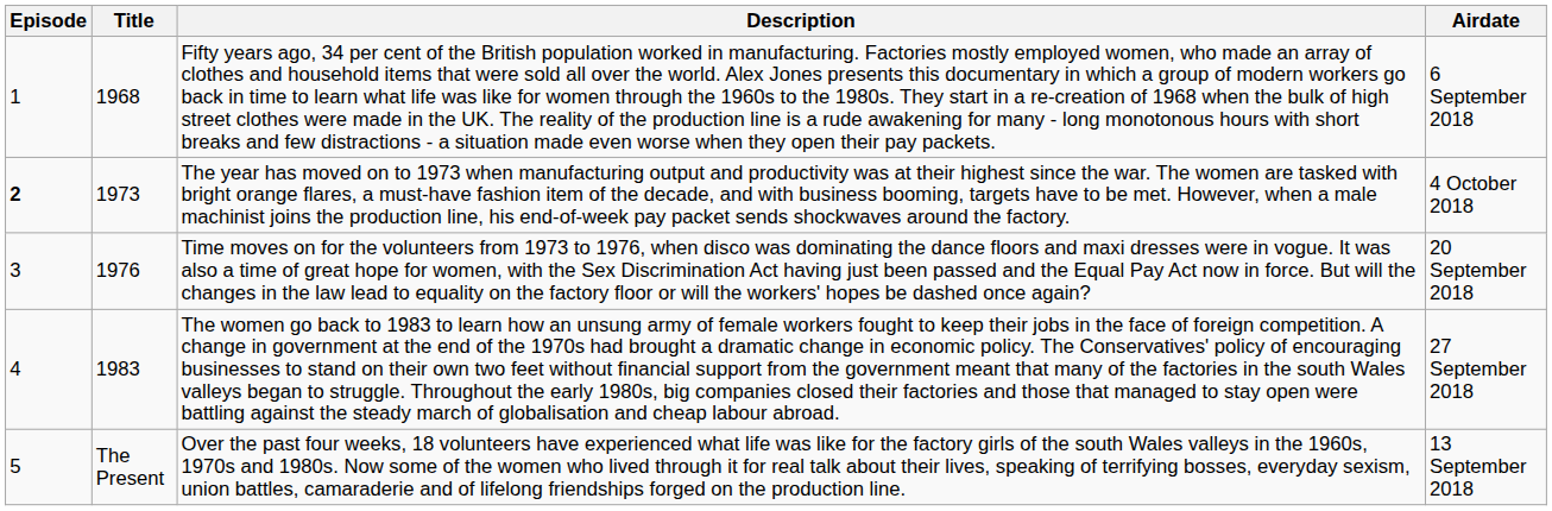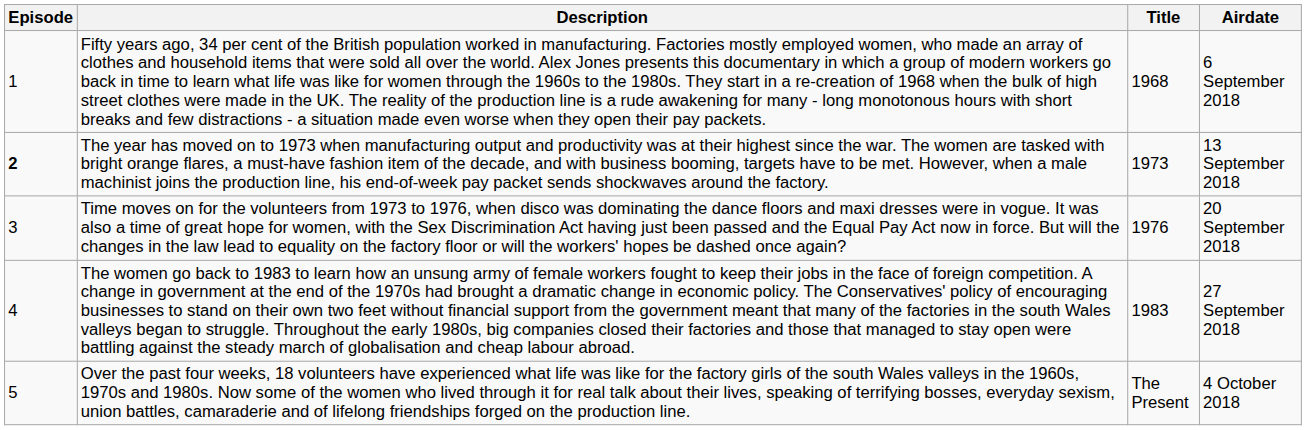columns swapped: Title <-> Description
row 3 | Airdate: 4 October 2018 -> 13 September 2018
row 6 | Airdate: 13 September 2018 -> 4 October 2018
